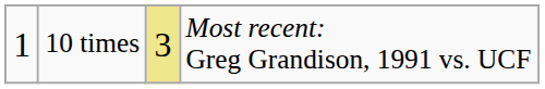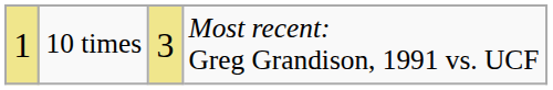10 times | column 1: no background -> khaki background
